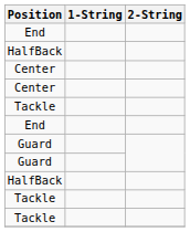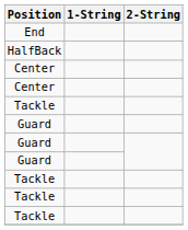row 7 | Position: End -> Guard
row 10 | Position: HalfBack -> Tackle
